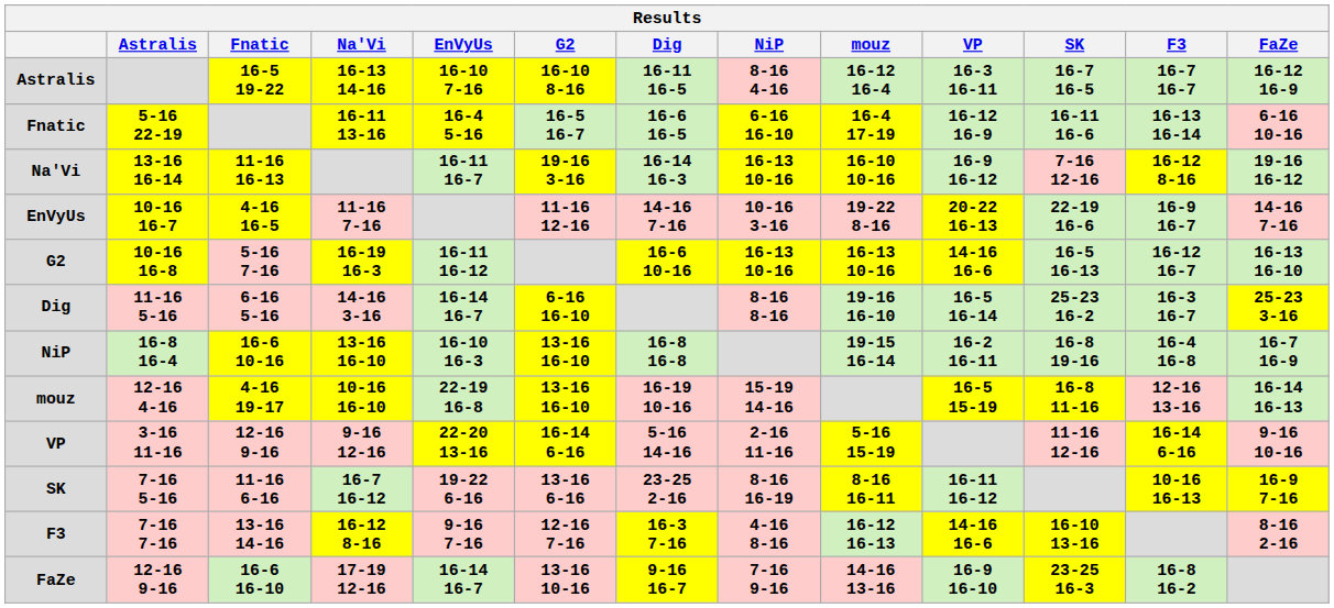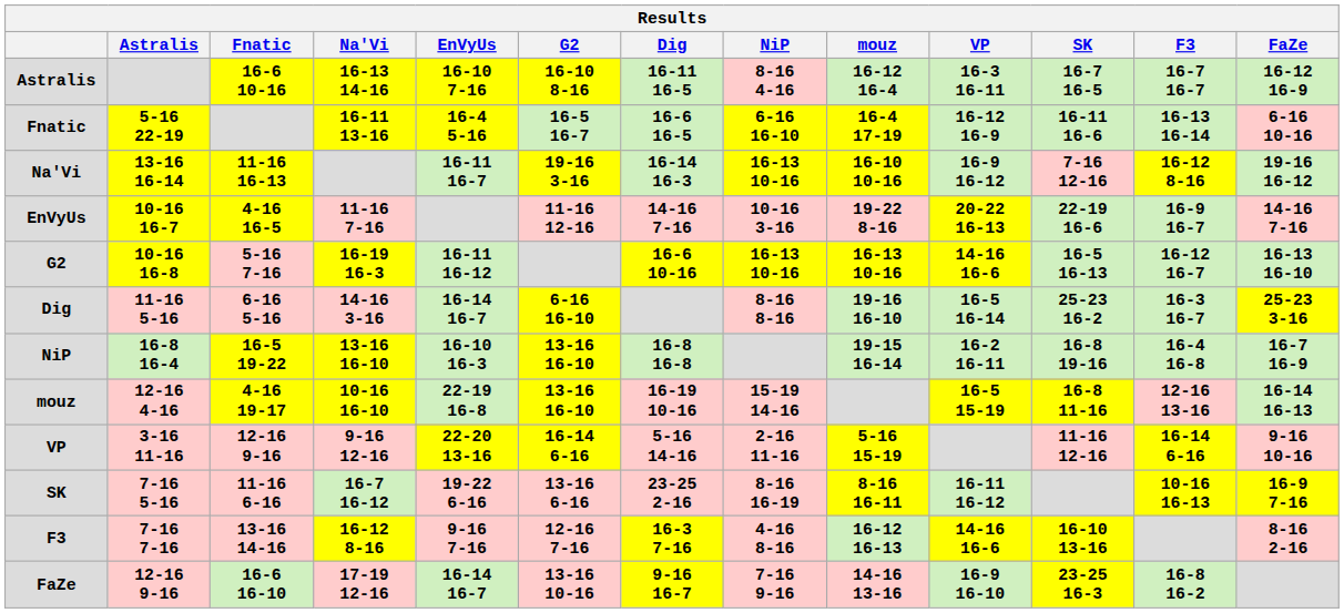row 3 | Fnatic: 16-5 19-22 -> 16-6 10-16
row 9 | Fnatic: 16-6 10-16 -> 16-5 19-22
